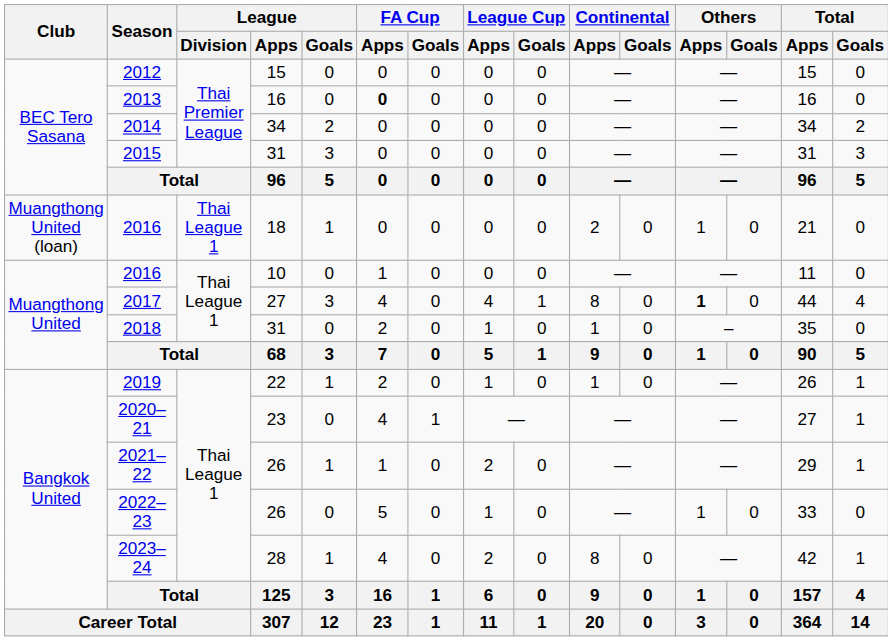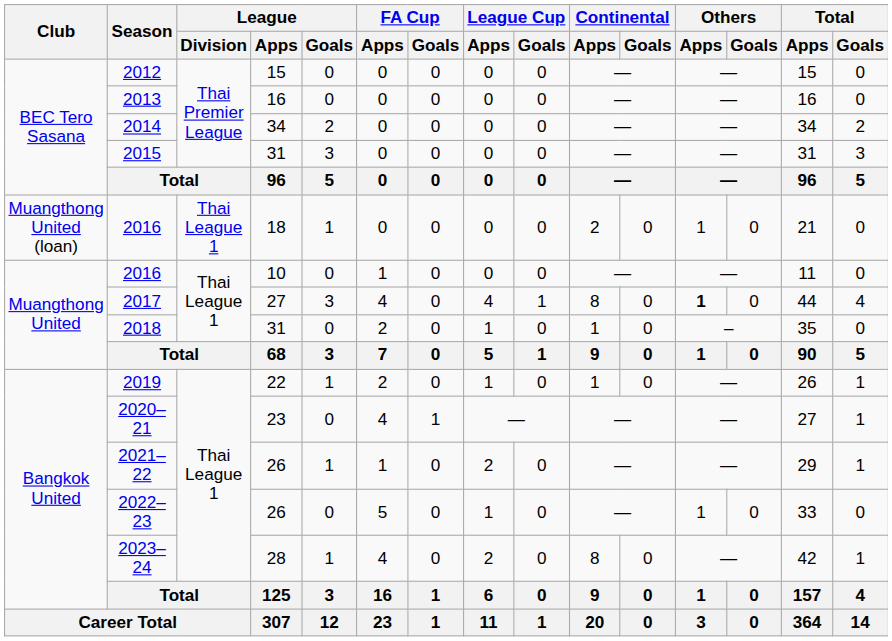2013 | FA Cup / Apps: bold -> normal
